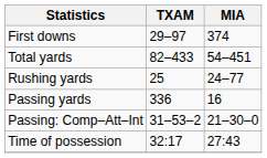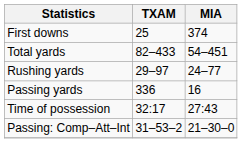First downs | TXAM: 29–97 -> 25
Rushing yards | TXAM: 25 -> 29–97
rows swapped: Passing: Comp–Att–Int <-> Time of possession
